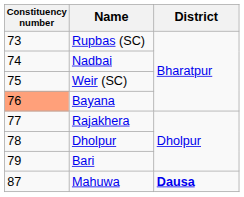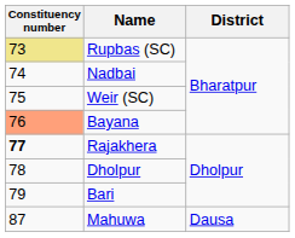Rupbas (SC) | Constituency number: no background -> khaki background
Rajakhera | Constituency number: normal -> bold
Mahuwa | District: bold -> normal
